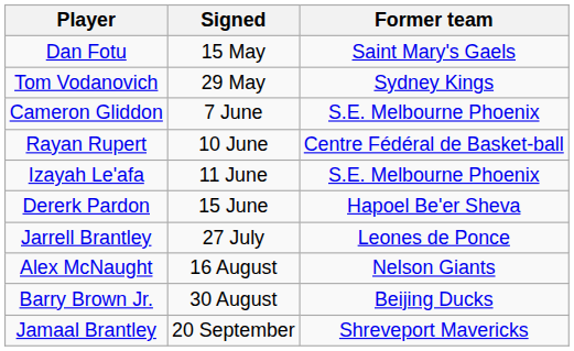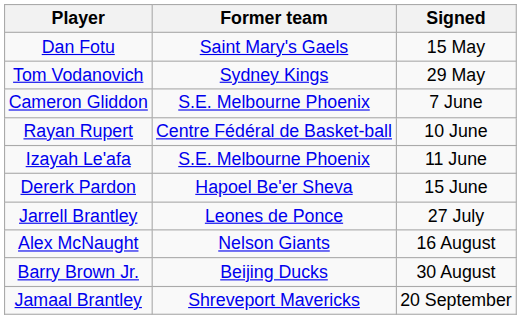columns swapped: Signed <-> Former team
